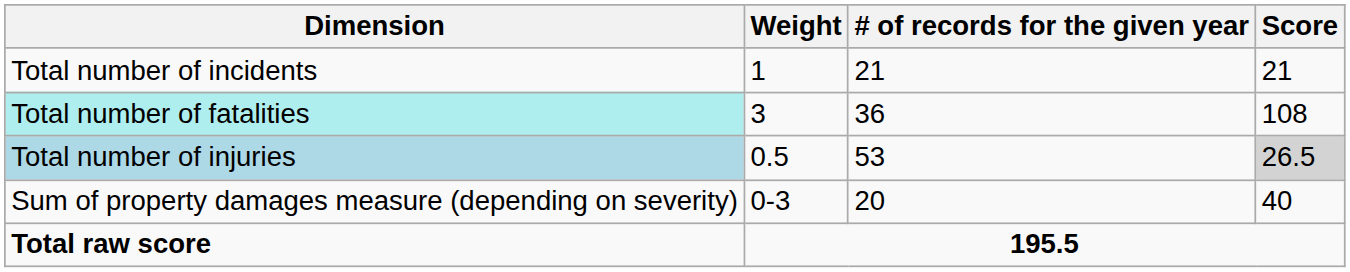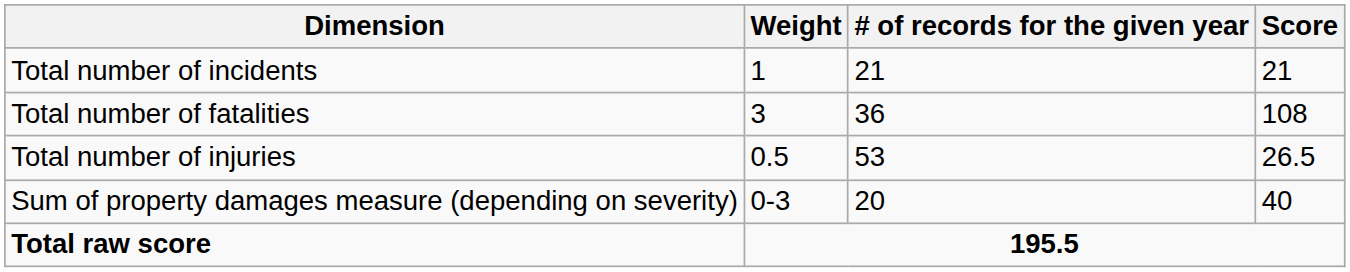row 3 | Dimension: paleturquoise background -> no background
row 4 | Dimension: lightblue background -> no background
row 4 | Score: lightgrey background -> no background
